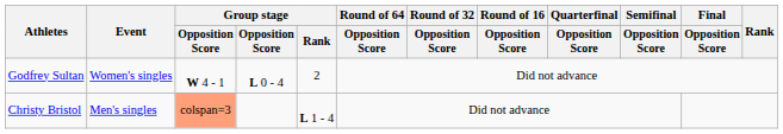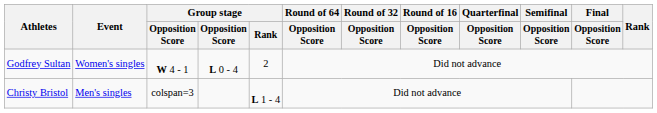Christy Bristol | column 3: lightsalmon background -> no background
